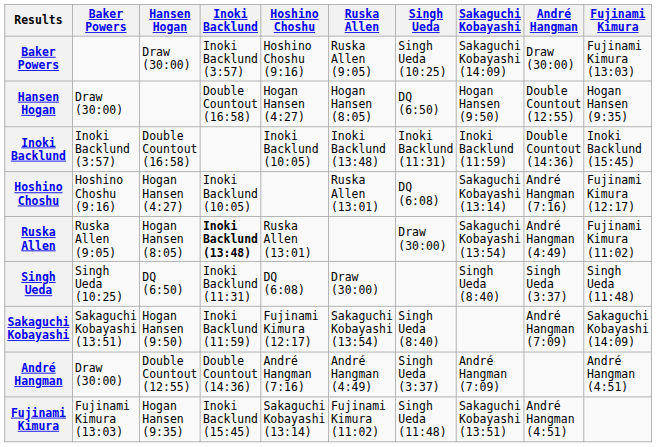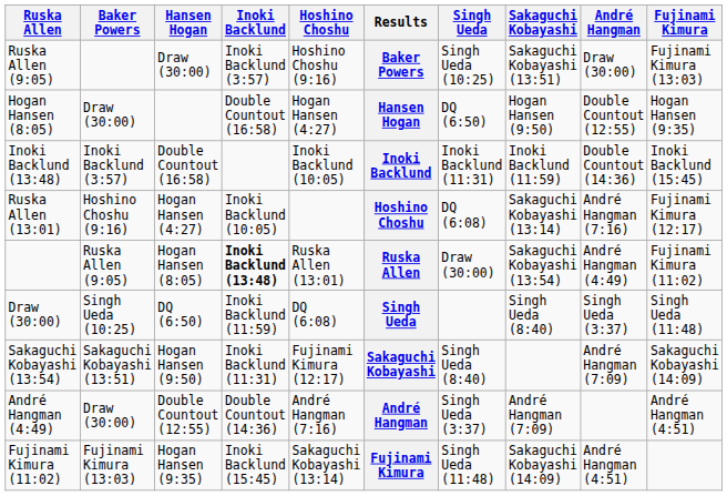columns swapped: Results <-> Ruska Allen
row 2 | Sakaguchi Kobayashi: Sakaguchi Kobayashi (14:09) -> Sakaguchi Kobayashi (13:51)
row 7 | Inoki Backlund: Inoki Backlund (11:31) -> Inoki Backlund (11:59)
row 8 | Inoki Backlund: Inoki Backlund (11:59) -> Inoki Backlund (11:31)
row 10 | Sakaguchi Kobayashi: Sakaguchi Kobayashi (13:51) -> Sakaguchi Kobayashi (14:09)
